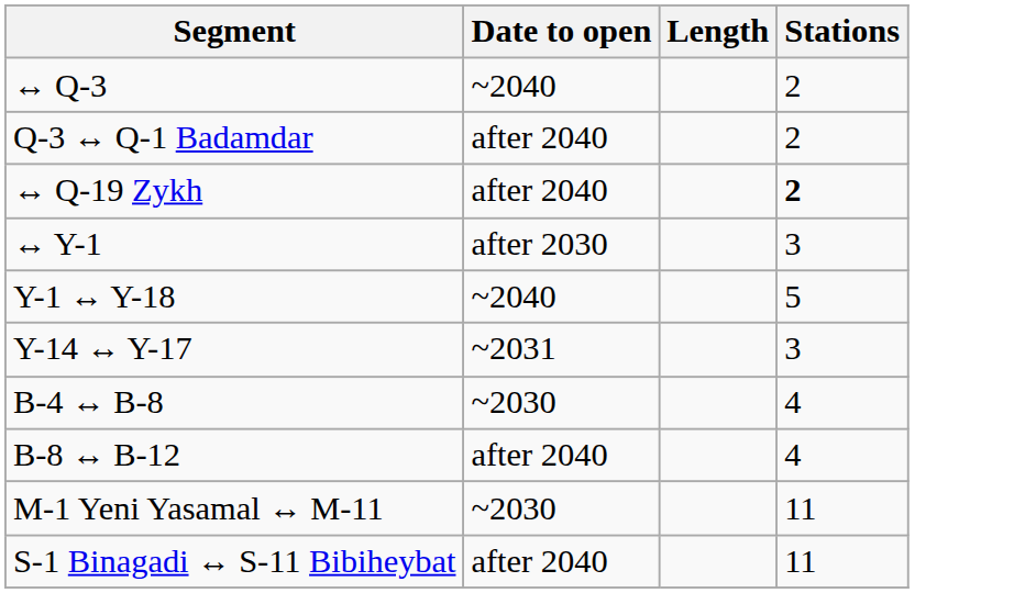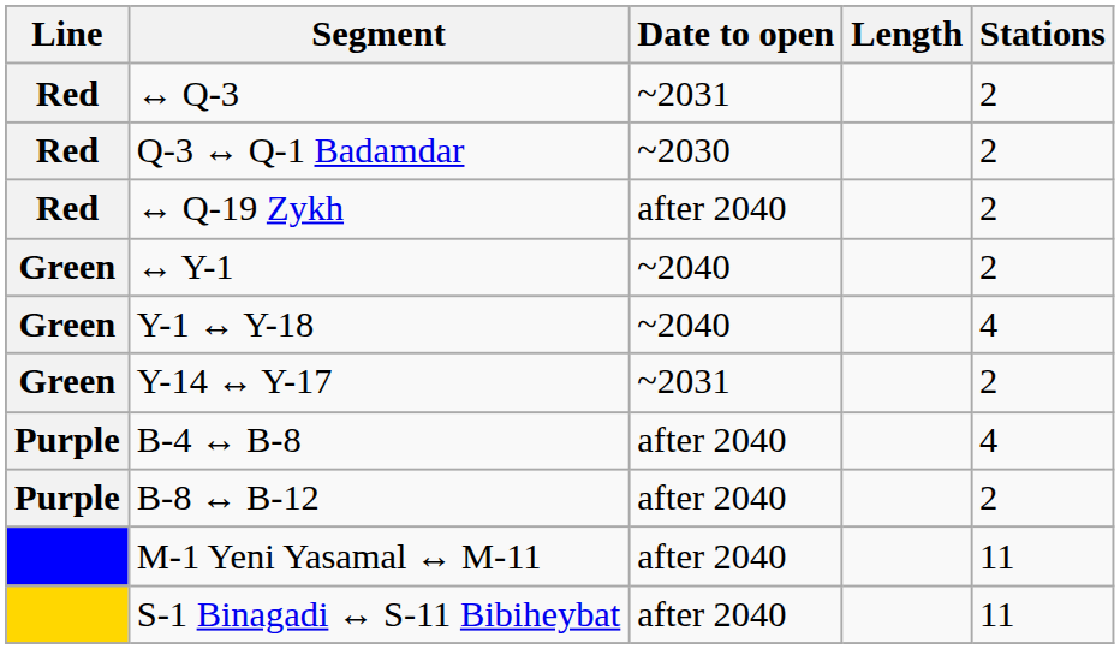+ column: Line | Red | Red | Red | Green | Green | Green | Purple | Purple
↔ Q-3 | Date to open: ~2040 -> ~2031
Q-3 ↔ Q-1 Badamdar | Date to open: after 2040 -> ~2030
↔ Q-19 Zykh | Stations: bold -> normal
↔ Y-1 | Date to open: after 2030 -> ~2040
↔ Y-1 | Stations: 3 -> 2
Y-1 ↔ Y-18 | Stations: 5 -> 4
Y-14 ↔ Y-17 | Stations: 3 -> 2
B-4 ↔ B-8 | Date to open: ~2030 -> after 2040
B-8 ↔ B-12 | Stations: 4 -> 2
M-1 Yeni Yasamal ↔ M-11 | Date to open: ~2030 -> after 2040
